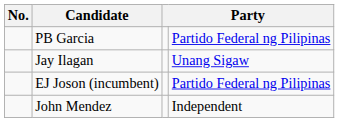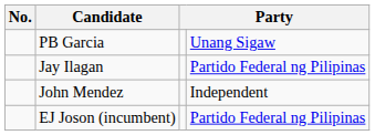PB Garcia | column 4: Partido Federal ng Pilipinas -> Unang Sigaw
Jay Ilagan | column 4: Unang Sigaw -> Partido Federal ng Pilipinas
rows swapped: EJ Joson (incumbent) <-> John Mendez
